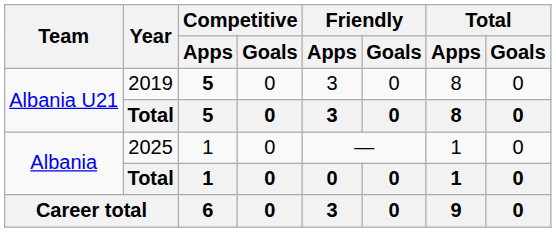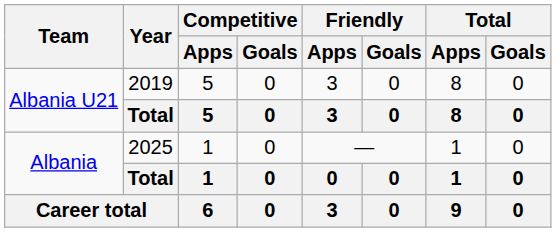Albania U21 / 2019 | Competitive / Apps: bold -> normal
